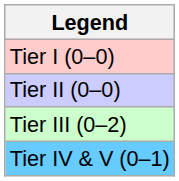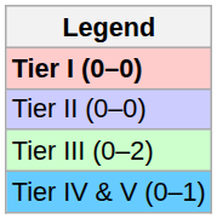row 2 | column 1: normal -> bold
